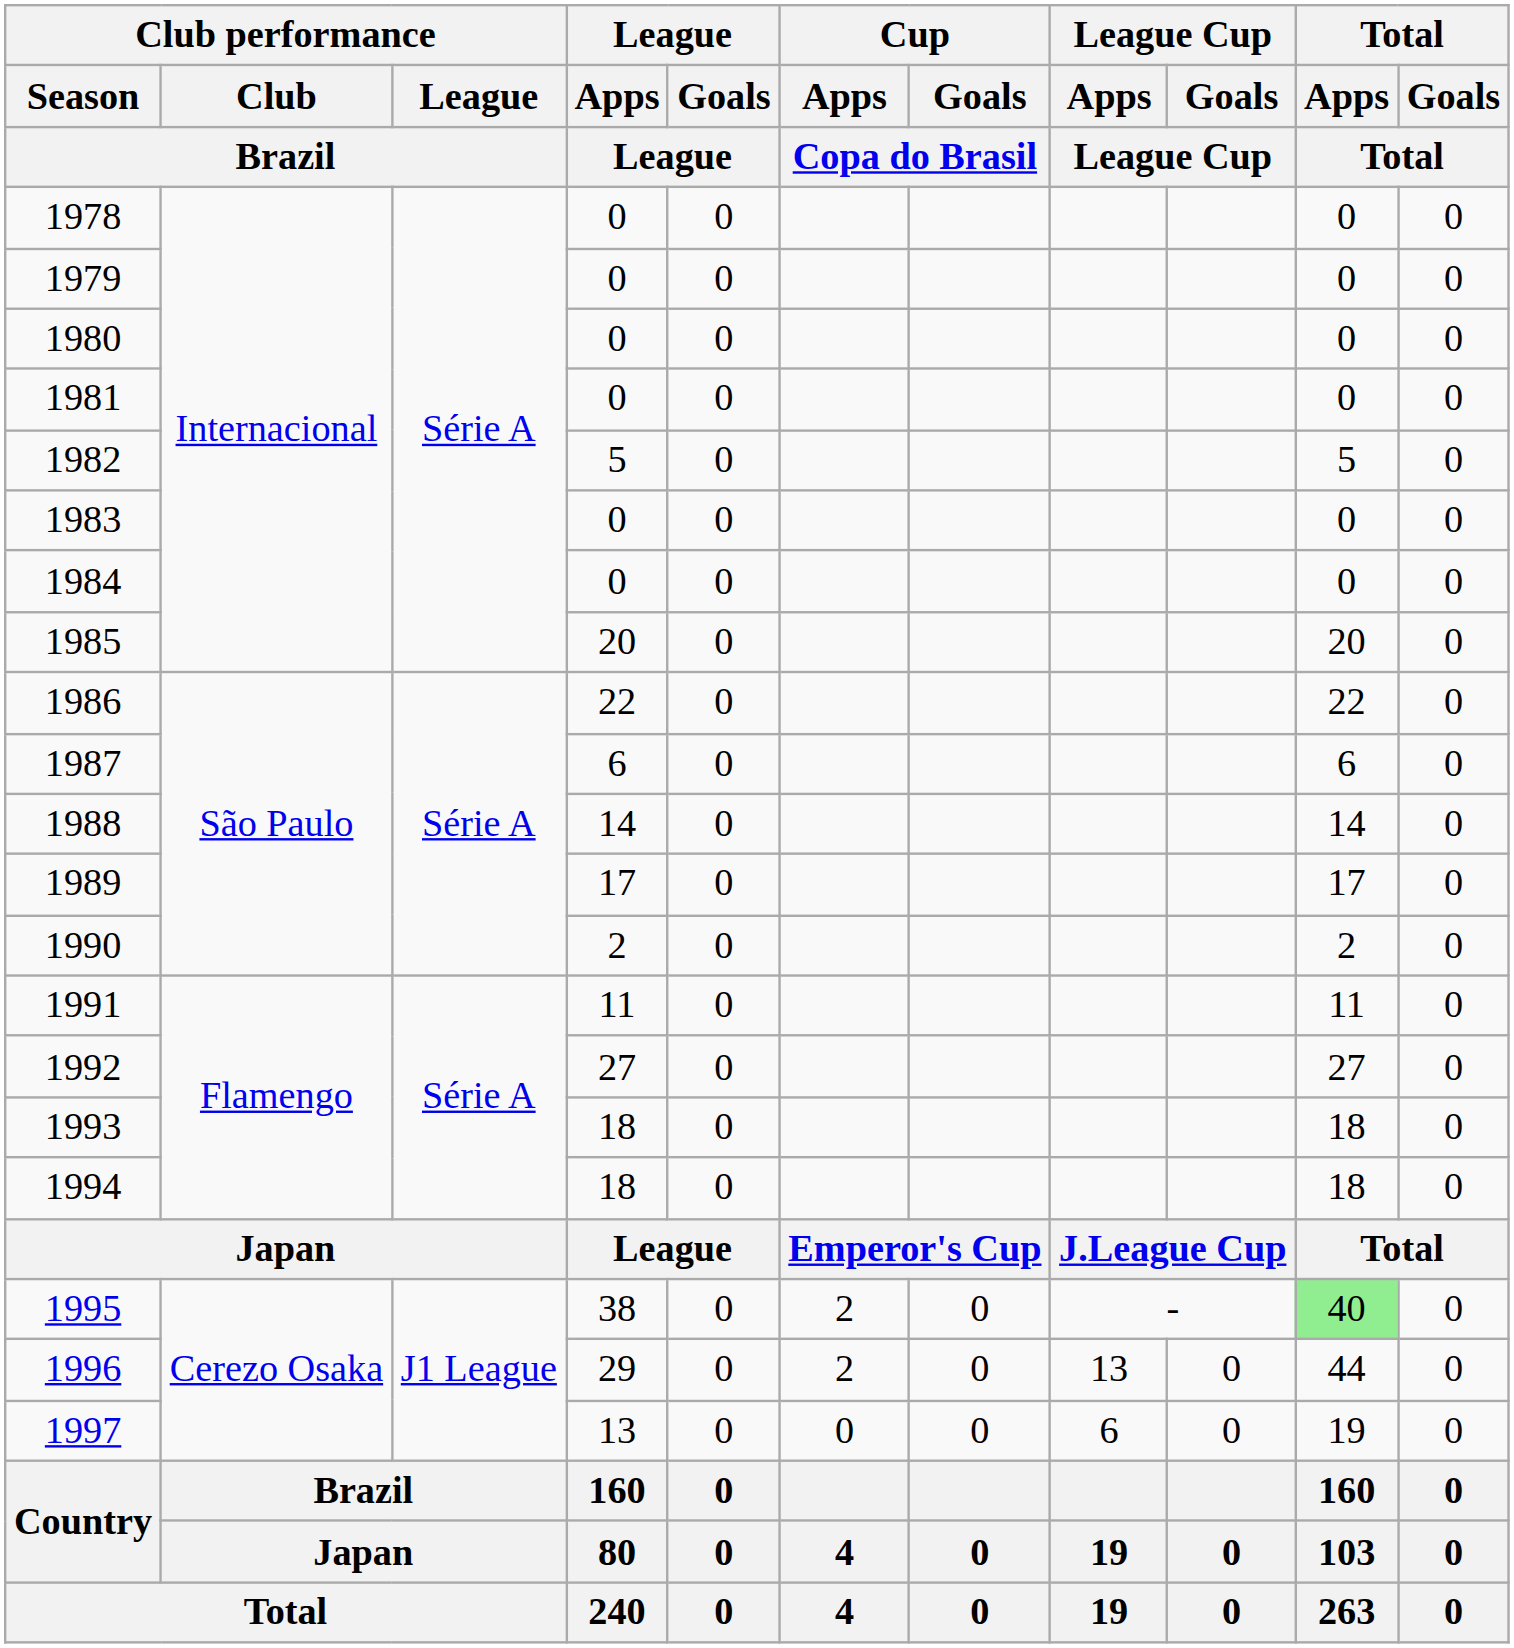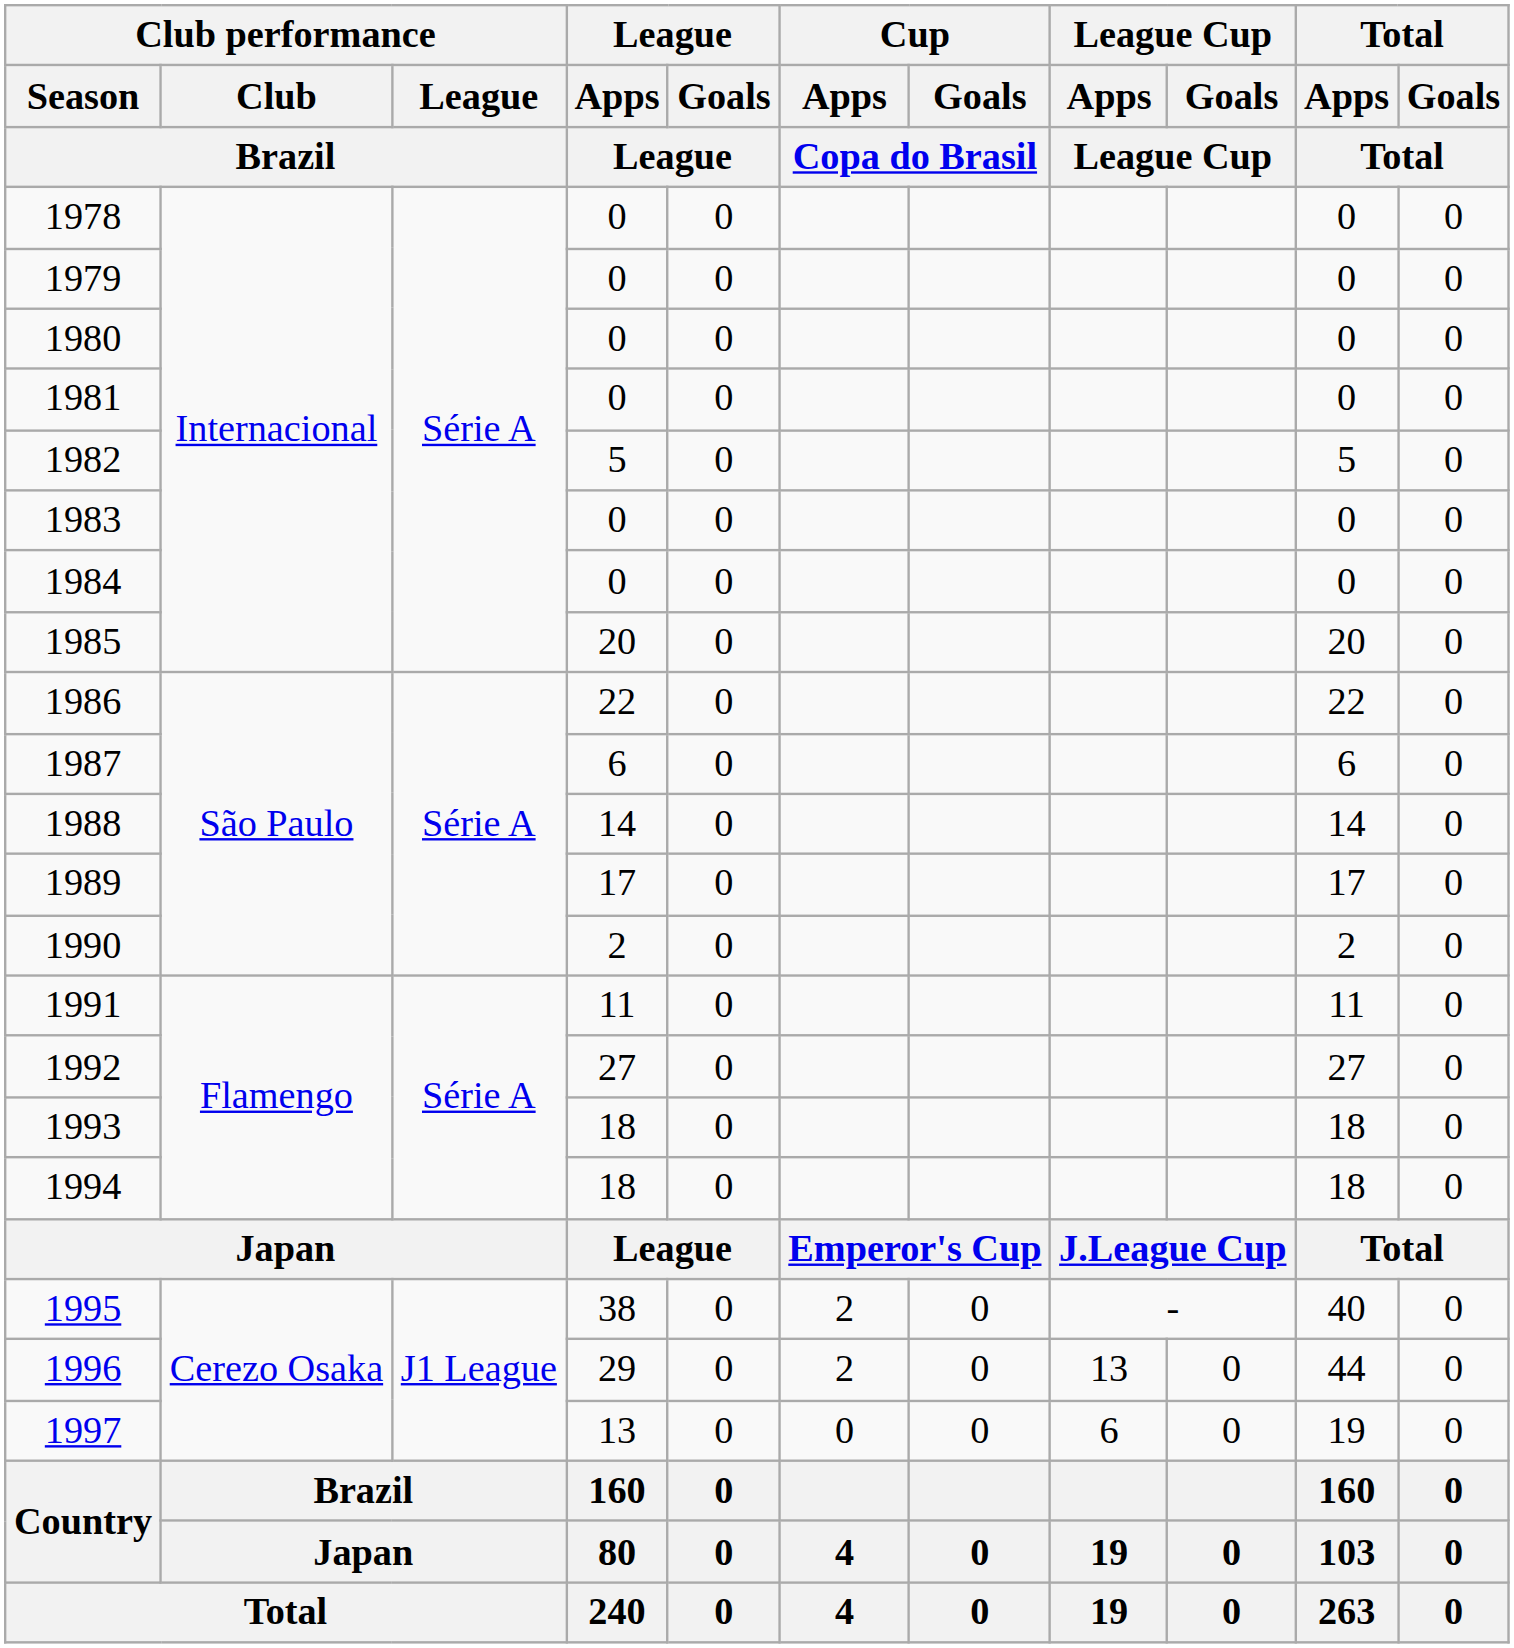1995 | Total / Apps / Total: lightgreen background -> no background
